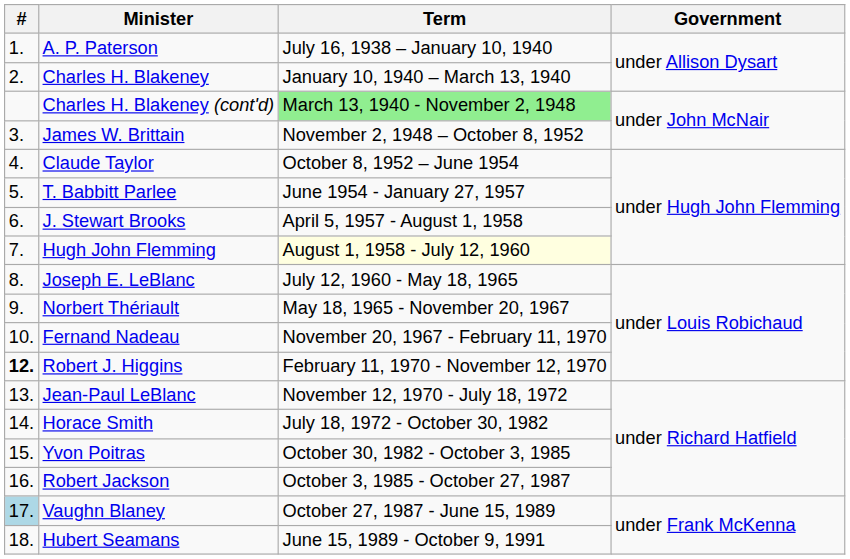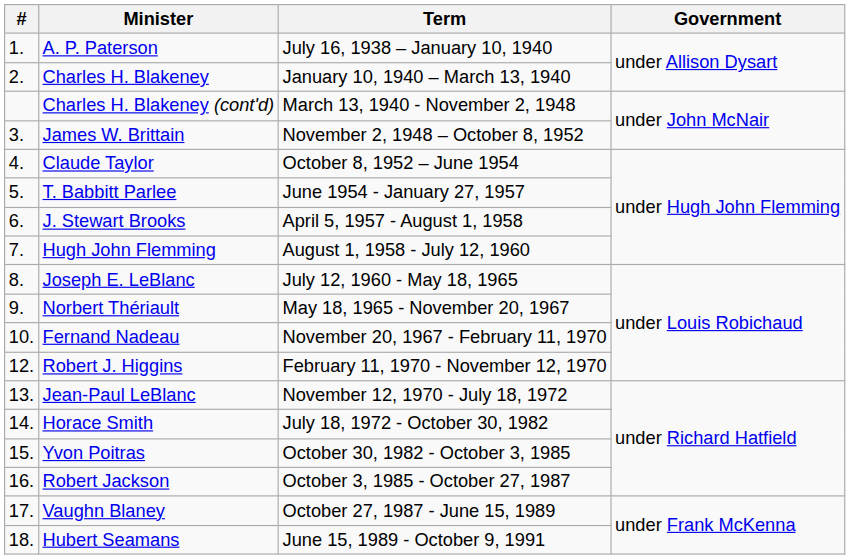Charles H. Blakeney (cont'd) | Term: lightgreen background -> no background
Hugh John Flemming | Term: lightyellow background -> no background
Robert J. Higgins | #: bold -> normal
Vaughn Blaney | #: lightblue background -> no background
